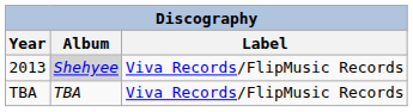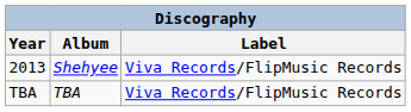2013 | Album: lightgrey background -> no background
